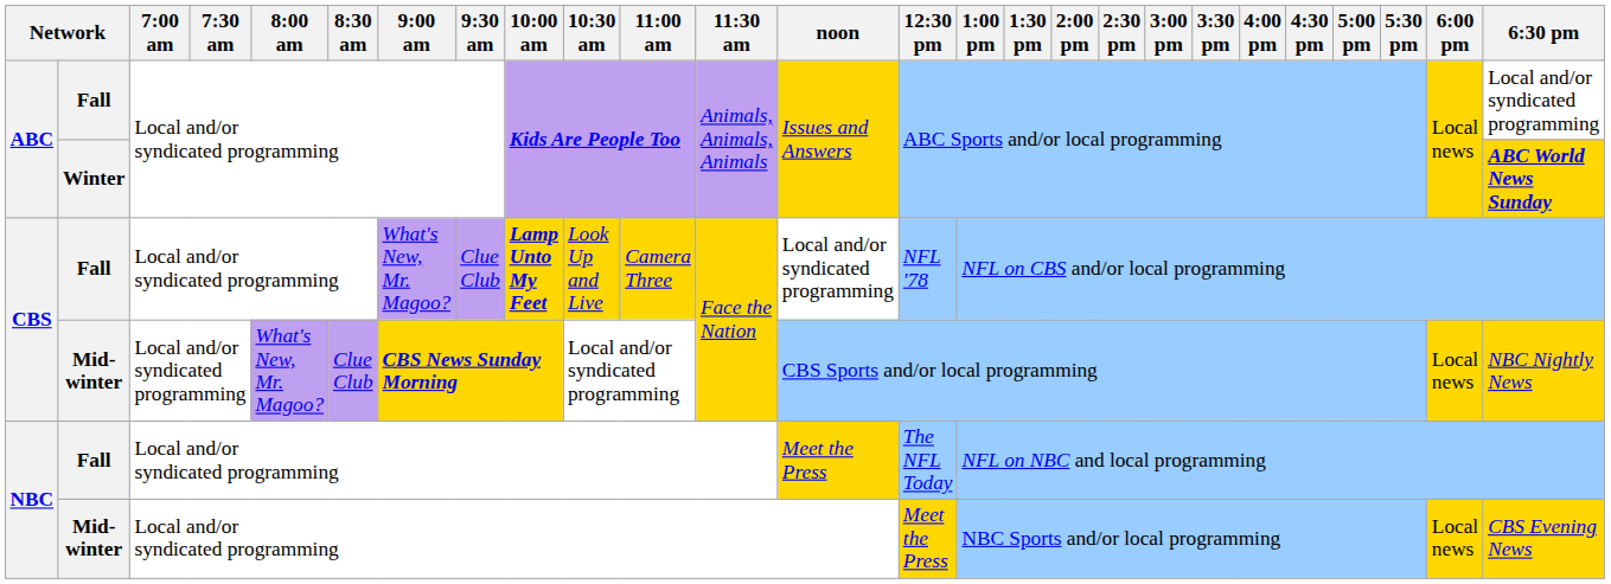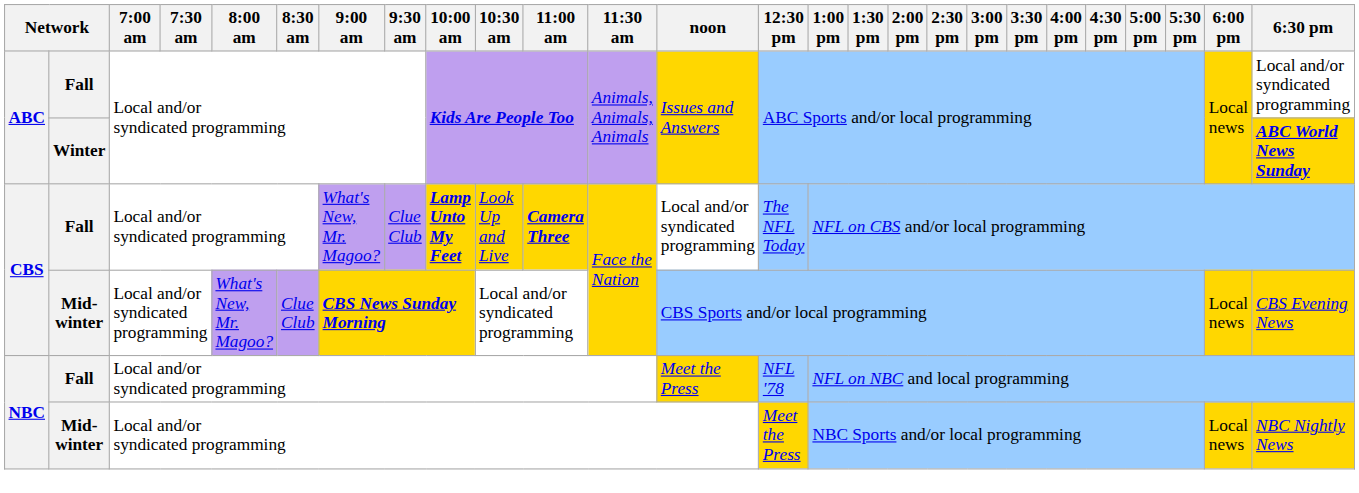CBS / Fall | 11:00 am: normal -> bold
CBS / Fall | 12:30 pm: NFL '78 -> The NFL Today
CBS / Mid-winter | 6:30 pm: NBC Nightly News -> CBS Evening News
NBC / Fall | 12:30 pm: The NFL Today -> NFL '78
NBC / Mid-winter | 6:30 pm: CBS Evening News -> NBC Nightly News
